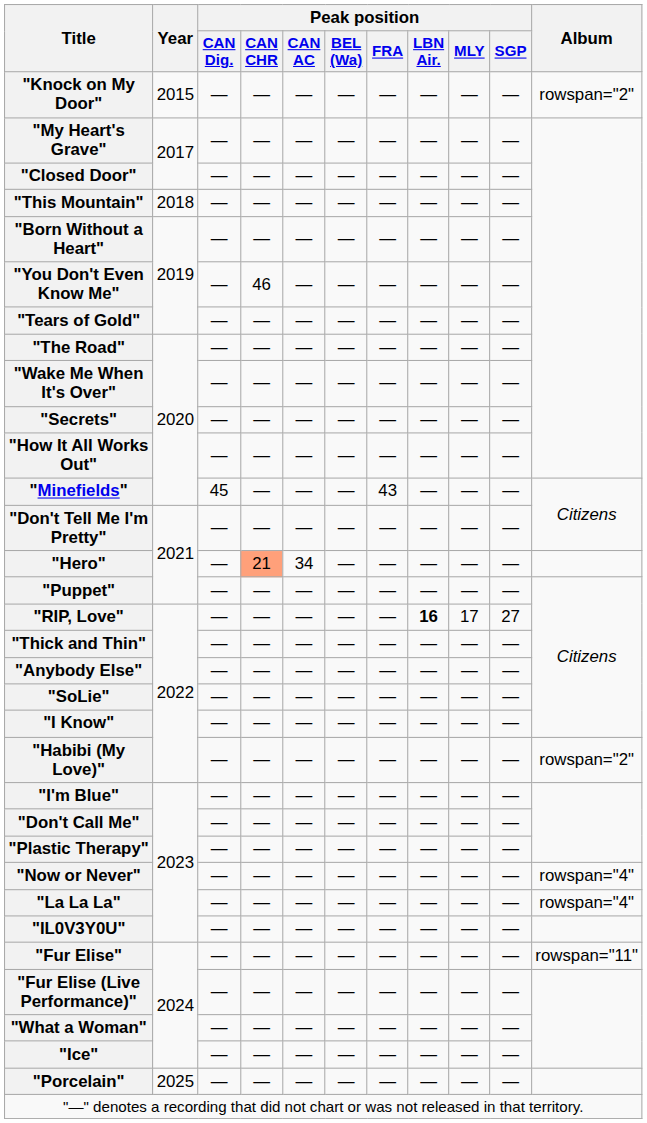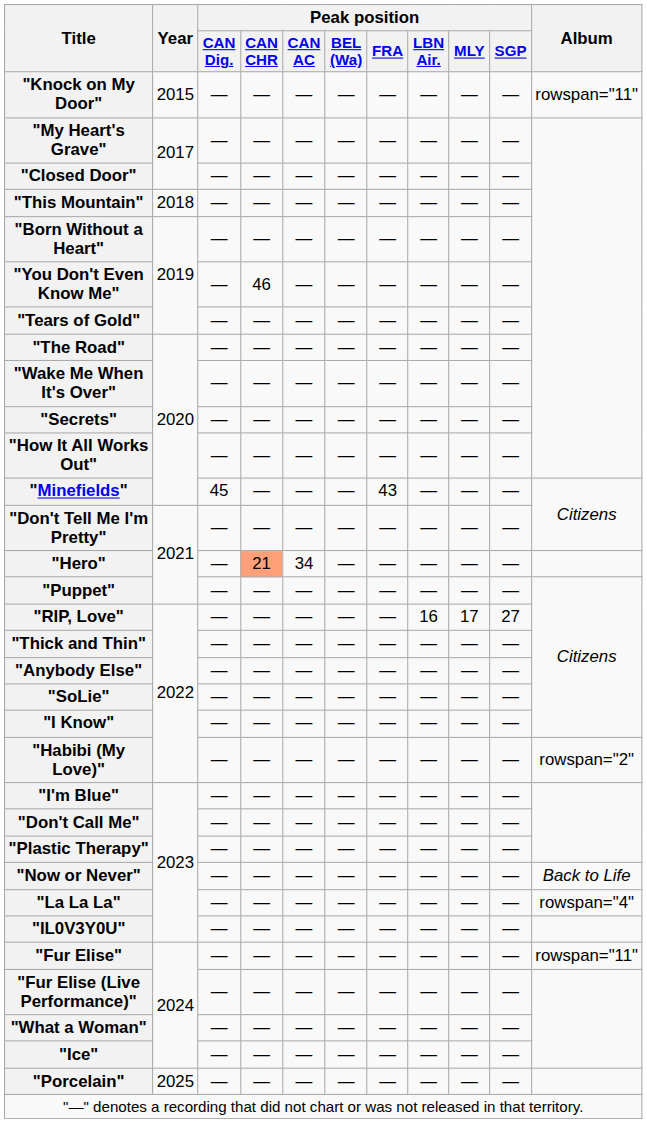"Knock on My Door" | Album: rowspan="2" -> rowspan="11"
"RIP, Love" | Peak position / LBN Air.: bold -> normal
"Now or Never" | Album: rowspan="4" -> Back to Life
